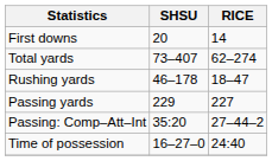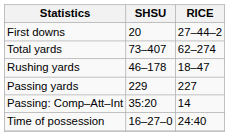First downs | RICE: 14 -> 27–44–2
Passing: Comp–Att–Int | RICE: 27–44–2 -> 14
